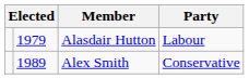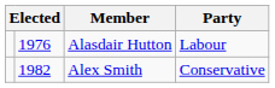Alasdair Hutton | column 2: 1979 -> 1976
Alex Smith | column 2: 1989 -> 1982
